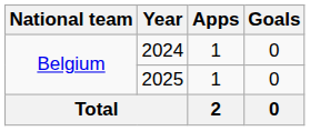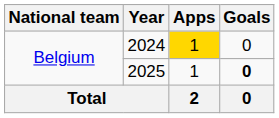2024 | Apps: no background -> gold background
2025 | Goals: normal -> bold
